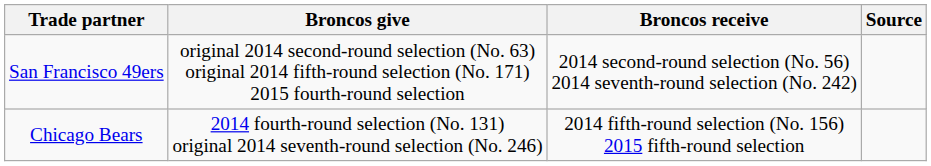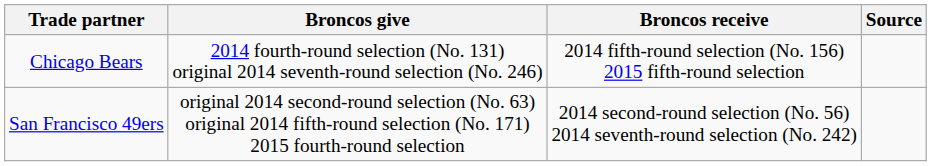rows swapped: Chicago Bears <-> San Francisco 49ers
